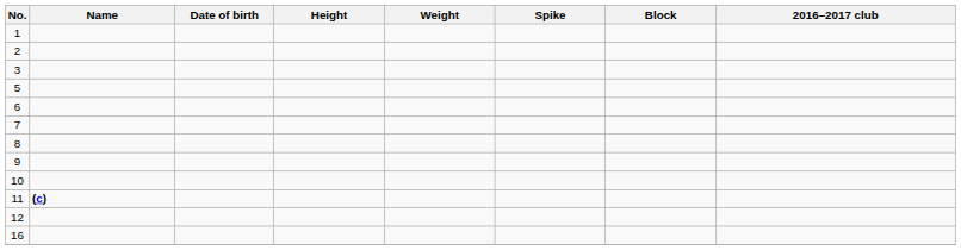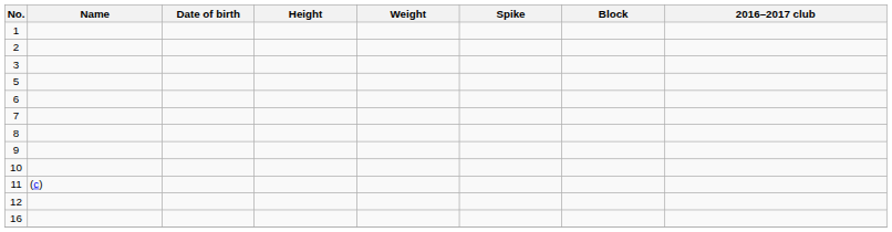11 | Name: bold -> normal
